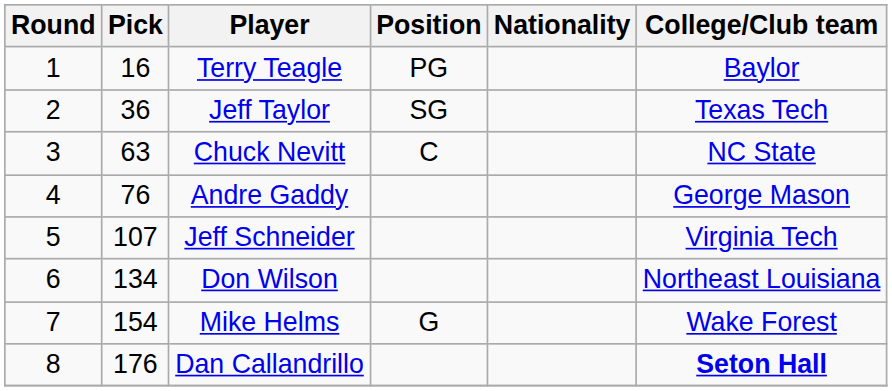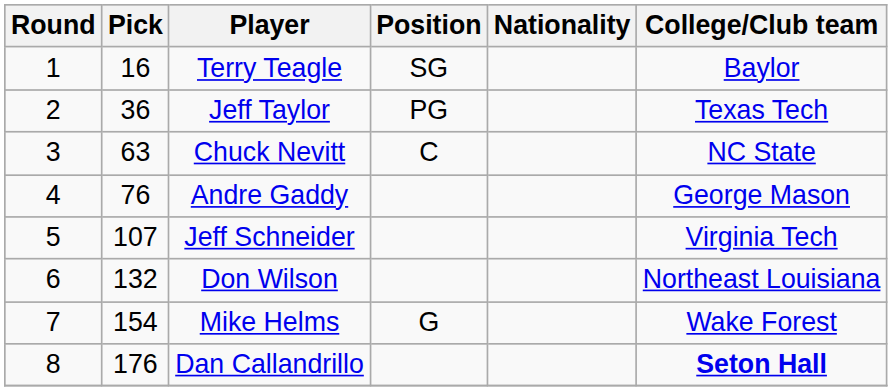Terry Teagle | Position: PG -> SG
Jeff Taylor | Position: SG -> PG
Don Wilson | Pick: 134 -> 132
